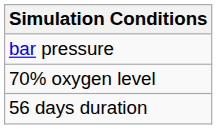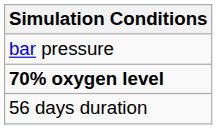row 3 | column 1: normal -> bold
